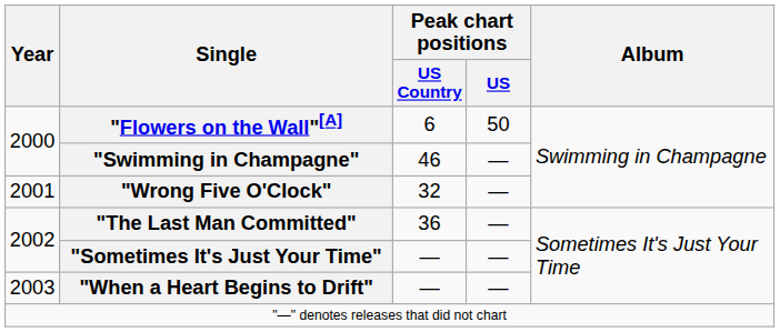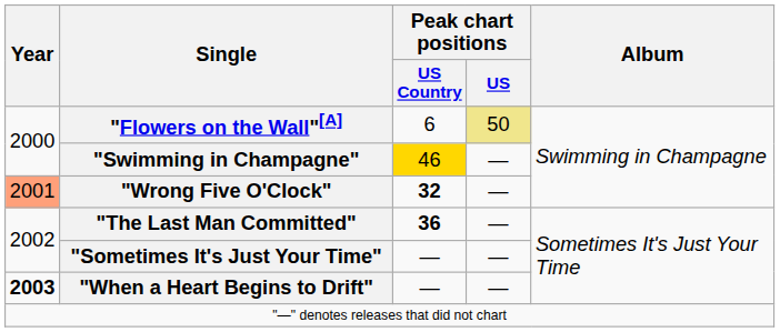"Flowers on the Wall"[A] | Peak chart positions / US: no background -> khaki background
"Swimming in Champagne" | Peak chart positions / US Country: no background -> gold background
"Wrong Five O'Clock" | Year: no background -> lightsalmon background
"Wrong Five O'Clock" | Peak chart positions / US Country: normal -> bold
"The Last Man Committed" | Peak chart positions / US Country: normal -> bold
"When a Heart Begins to Drift" | Year: normal -> bold
